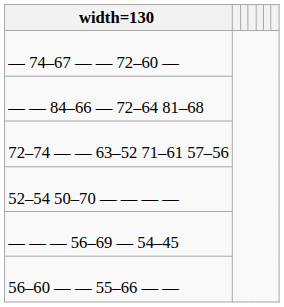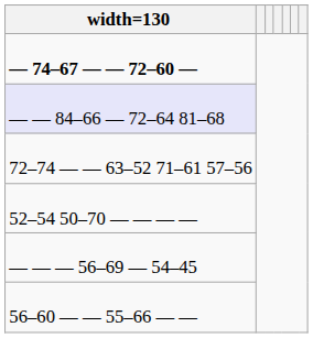— 74–67 — — 72–60 — | width=130: normal -> bold
— — 84–66 — 72–64 81–68 | width=130: no background -> lavender background
